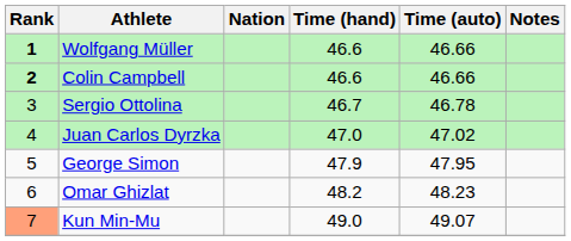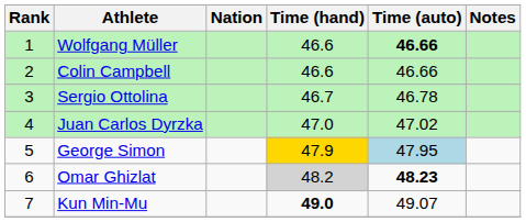Wolfgang Müller | Rank: bold -> normal
Wolfgang Müller | Time (auto): normal -> bold
Colin Campbell | Rank: bold -> normal
George Simon | Time (hand): no background -> gold background
George Simon | Time (auto): no background -> lightblue background
Omar Ghizlat | Time (hand): no background -> lightgrey background
Omar Ghizlat | Time (auto): normal -> bold
Kun Min-Mu | Rank: lightsalmon background -> no background
Kun Min-Mu | Time (hand): normal -> bold
